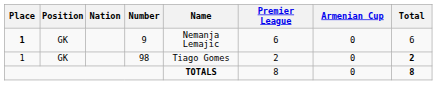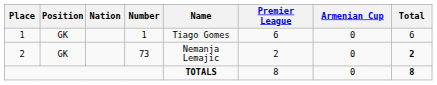row 2 | Place: bold -> normal
row 2 | Number: 9 -> 1
row 2 | Name: Nemanja Lemajic -> Tiago Gomes
row 3 | Place: 1 -> 2
row 3 | Number: 98 -> 73
row 3 | Name: Tiago Gomes -> Nemanja Lemajic
